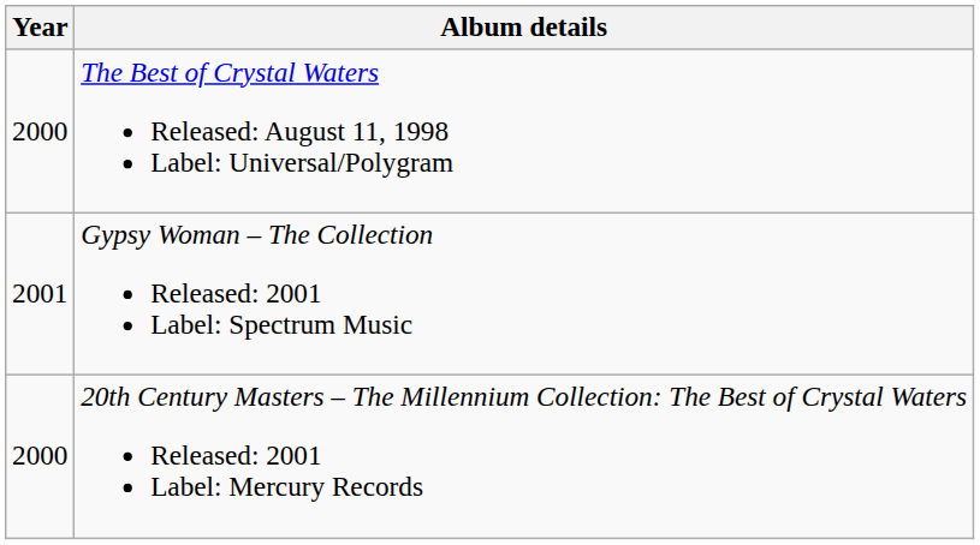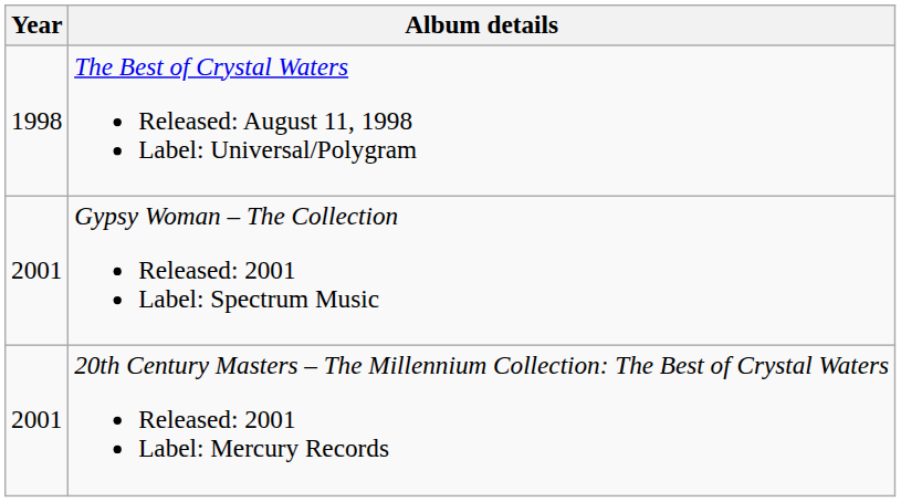row 2 | Year: 2000 -> 1998
row 4 | Year: 2000 -> 2001
